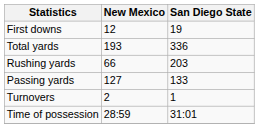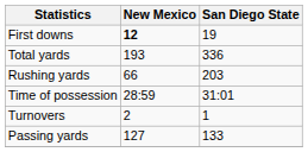First downs | New Mexico: normal -> bold
rows swapped: Passing yards <-> Time of possession
